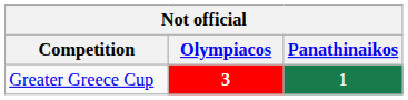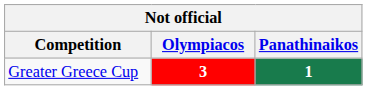Greater Greece Cup | Panathinaikos: normal -> bold
